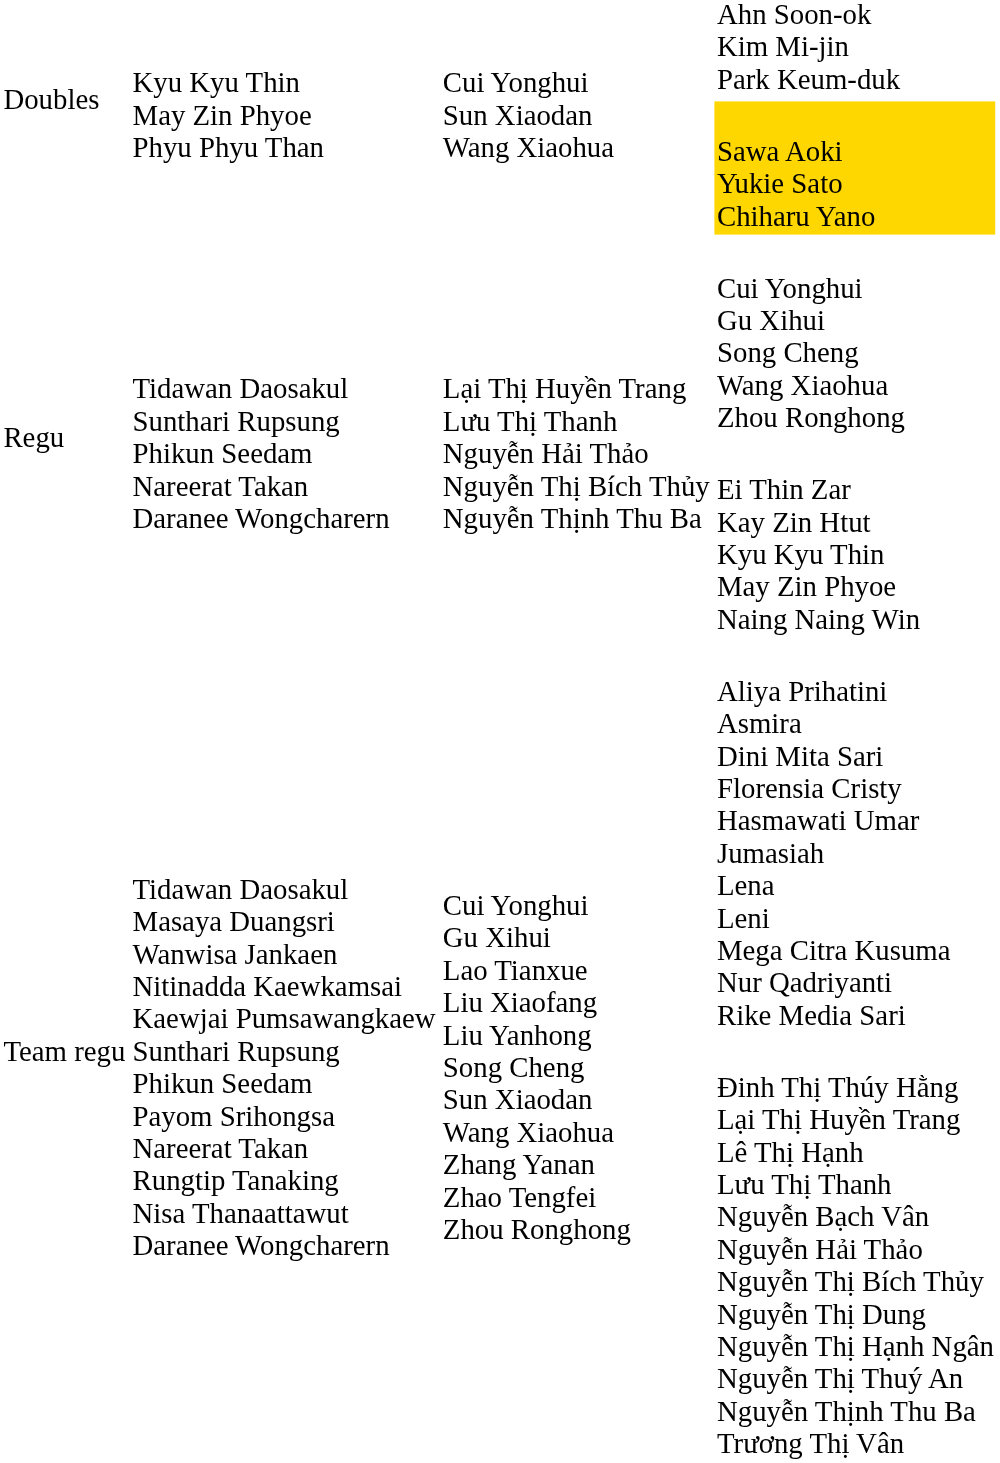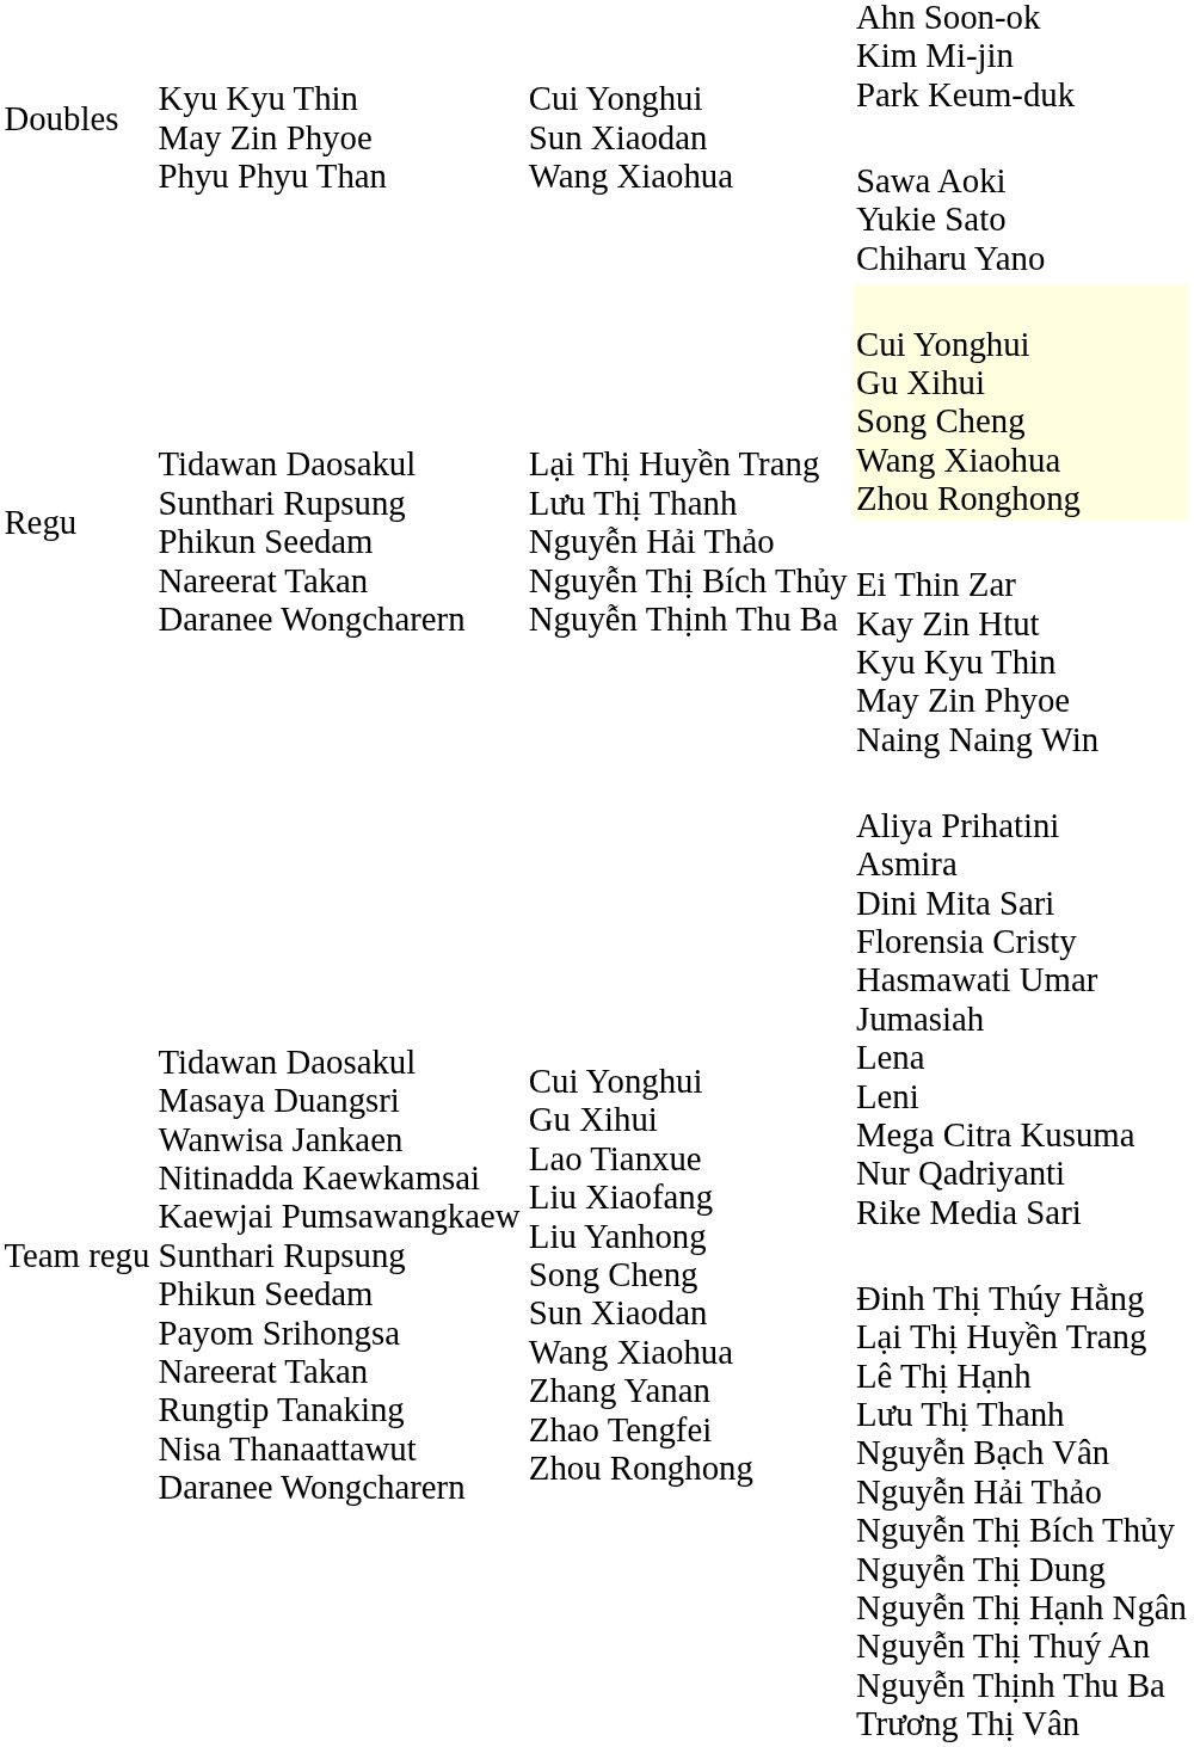Sawa Aoki Yukie Sato Chiharu Yano | column 4: gold background -> no background
Cui Yonghui Gu Xihui Song Cheng Wang Xiaohua Zhou Ronghong | column 4: no background -> lightyellow background
